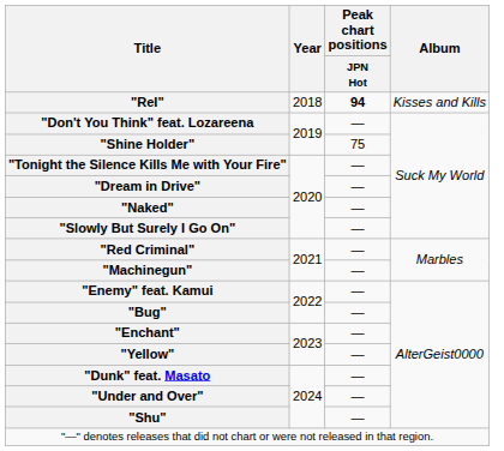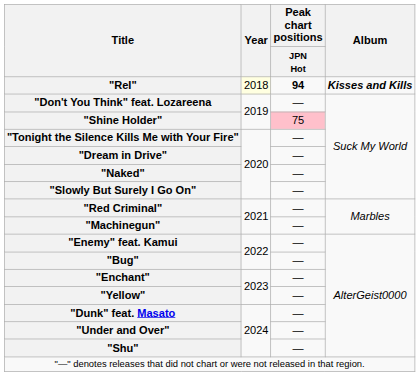"ReI" | Year: no background -> lightyellow background
"ReI" | Album: normal -> bold
"Shine Holder" | Peak chart positions / JPN Hot: no background -> pink background
